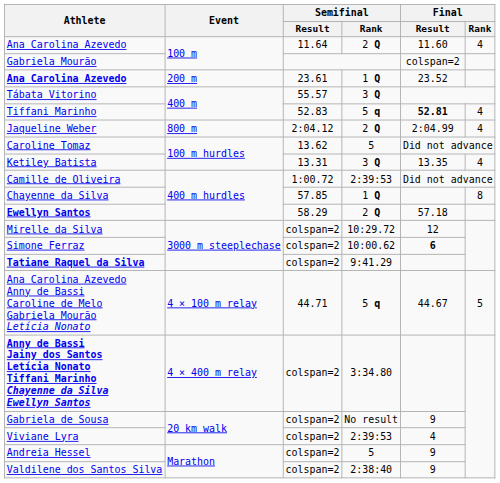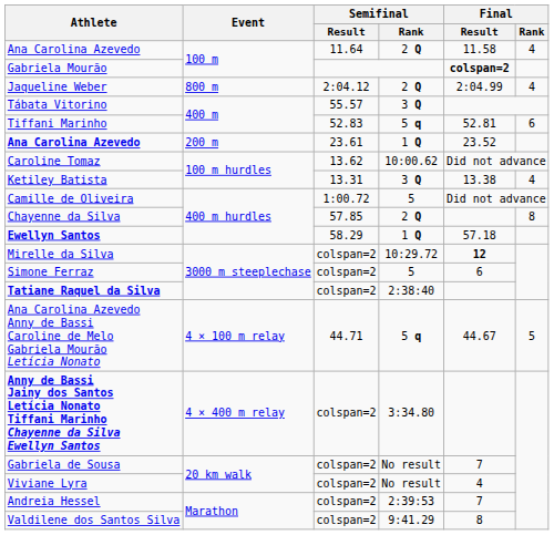Ana Carolina Azevedo / 11.64 | Final / Result: 11.60 -> 11.58
Gabriela Mourão | Final / Result: normal -> bold
rows swapped: Ana Carolina Azevedo / 23.61 <-> Jaqueline Weber
Tiffani Marinho | Final / Result: bold -> normal
Tiffani Marinho | Final / Rank: 4 -> 6
Caroline Tomaz | Semifinal / Rank: 5 -> 10:00.62
Ketiley Batista | Final / Result: 13.35 -> 13.38
Camille de Oliveira | Semifinal / Rank: 2:39:53 -> 5
Chayenne da Silva | Semifinal / Rank: 1 Q -> 2 Q
Ewellyn Santos | Semifinal / Rank: 2 Q -> 1 Q
Mirelle da Silva | Final / Result: normal -> bold
Simone Ferraz | Semifinal / Rank: 10:00.62 -> 5
Simone Ferraz | Final / Result: bold -> normal
Tatiane Raquel da Silva | Semifinal / Rank: 9:41.29 -> 2:38:40
Gabriela de Sousa | Final / Result: 9 -> 7
Viviane Lyra | Semifinal / Rank: 2:39:53 -> No result
Andreia Hessel | Semifinal / Rank: 5 -> 2:39:53
Andreia Hessel | Final / Result: 9 -> 7
Valdilene dos Santos Silva | Semifinal / Rank: 2:38:40 -> 9:41.29
Valdilene dos Santos Silva | Final / Result: 9 -> 8
